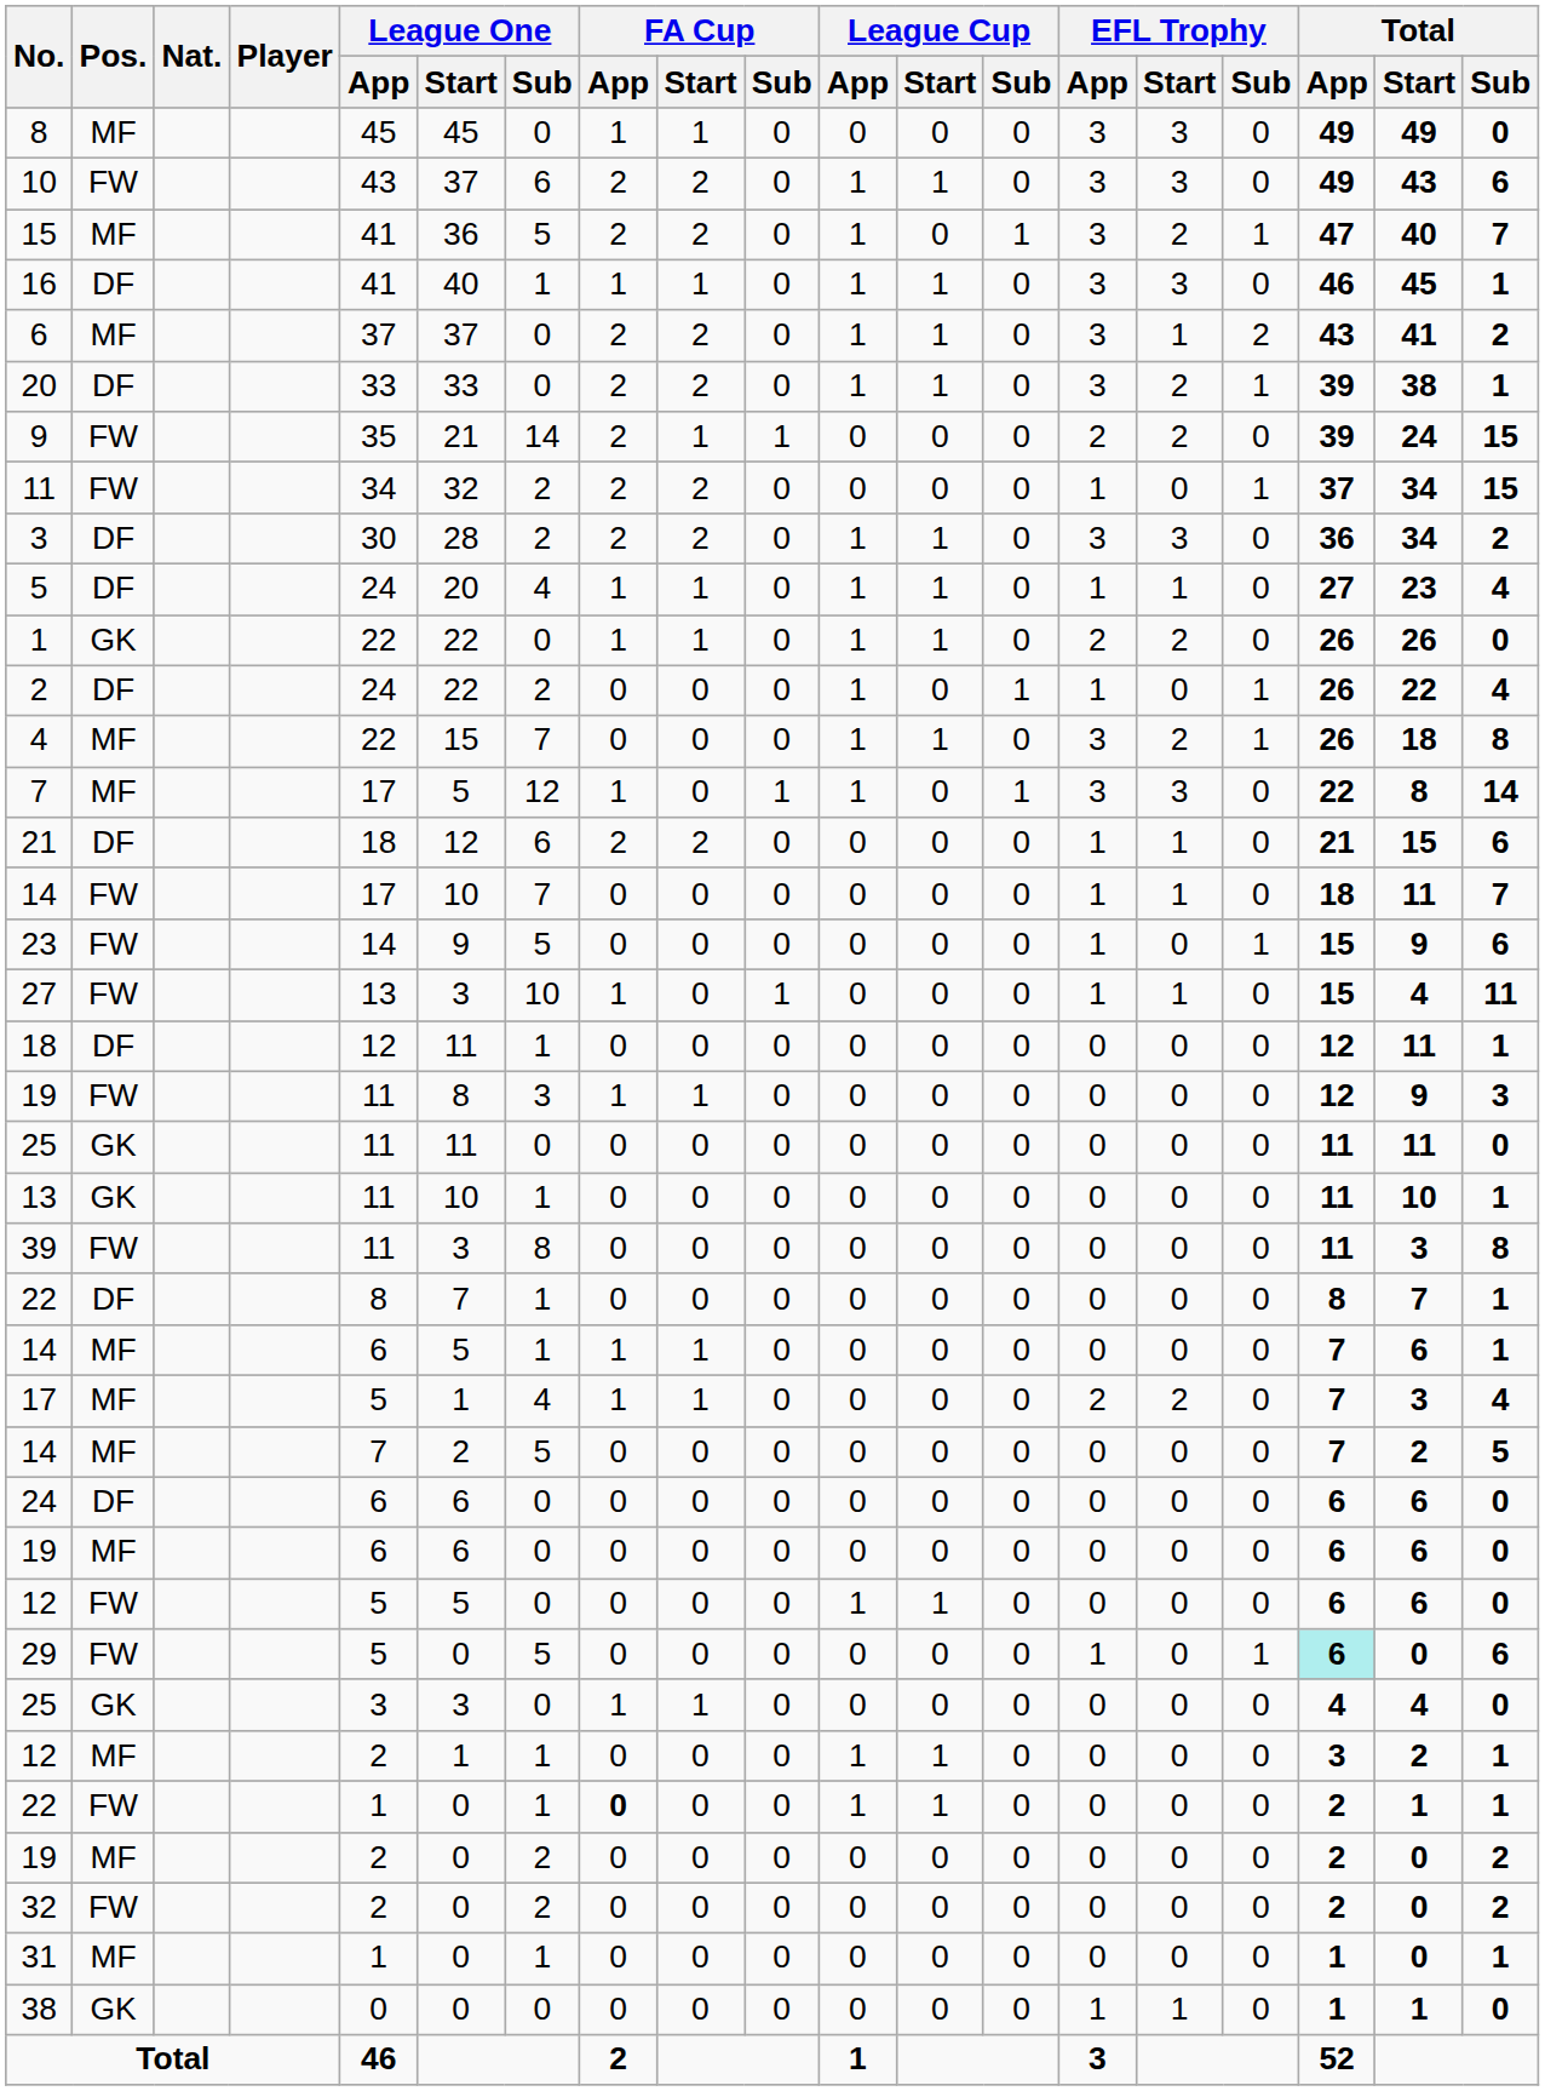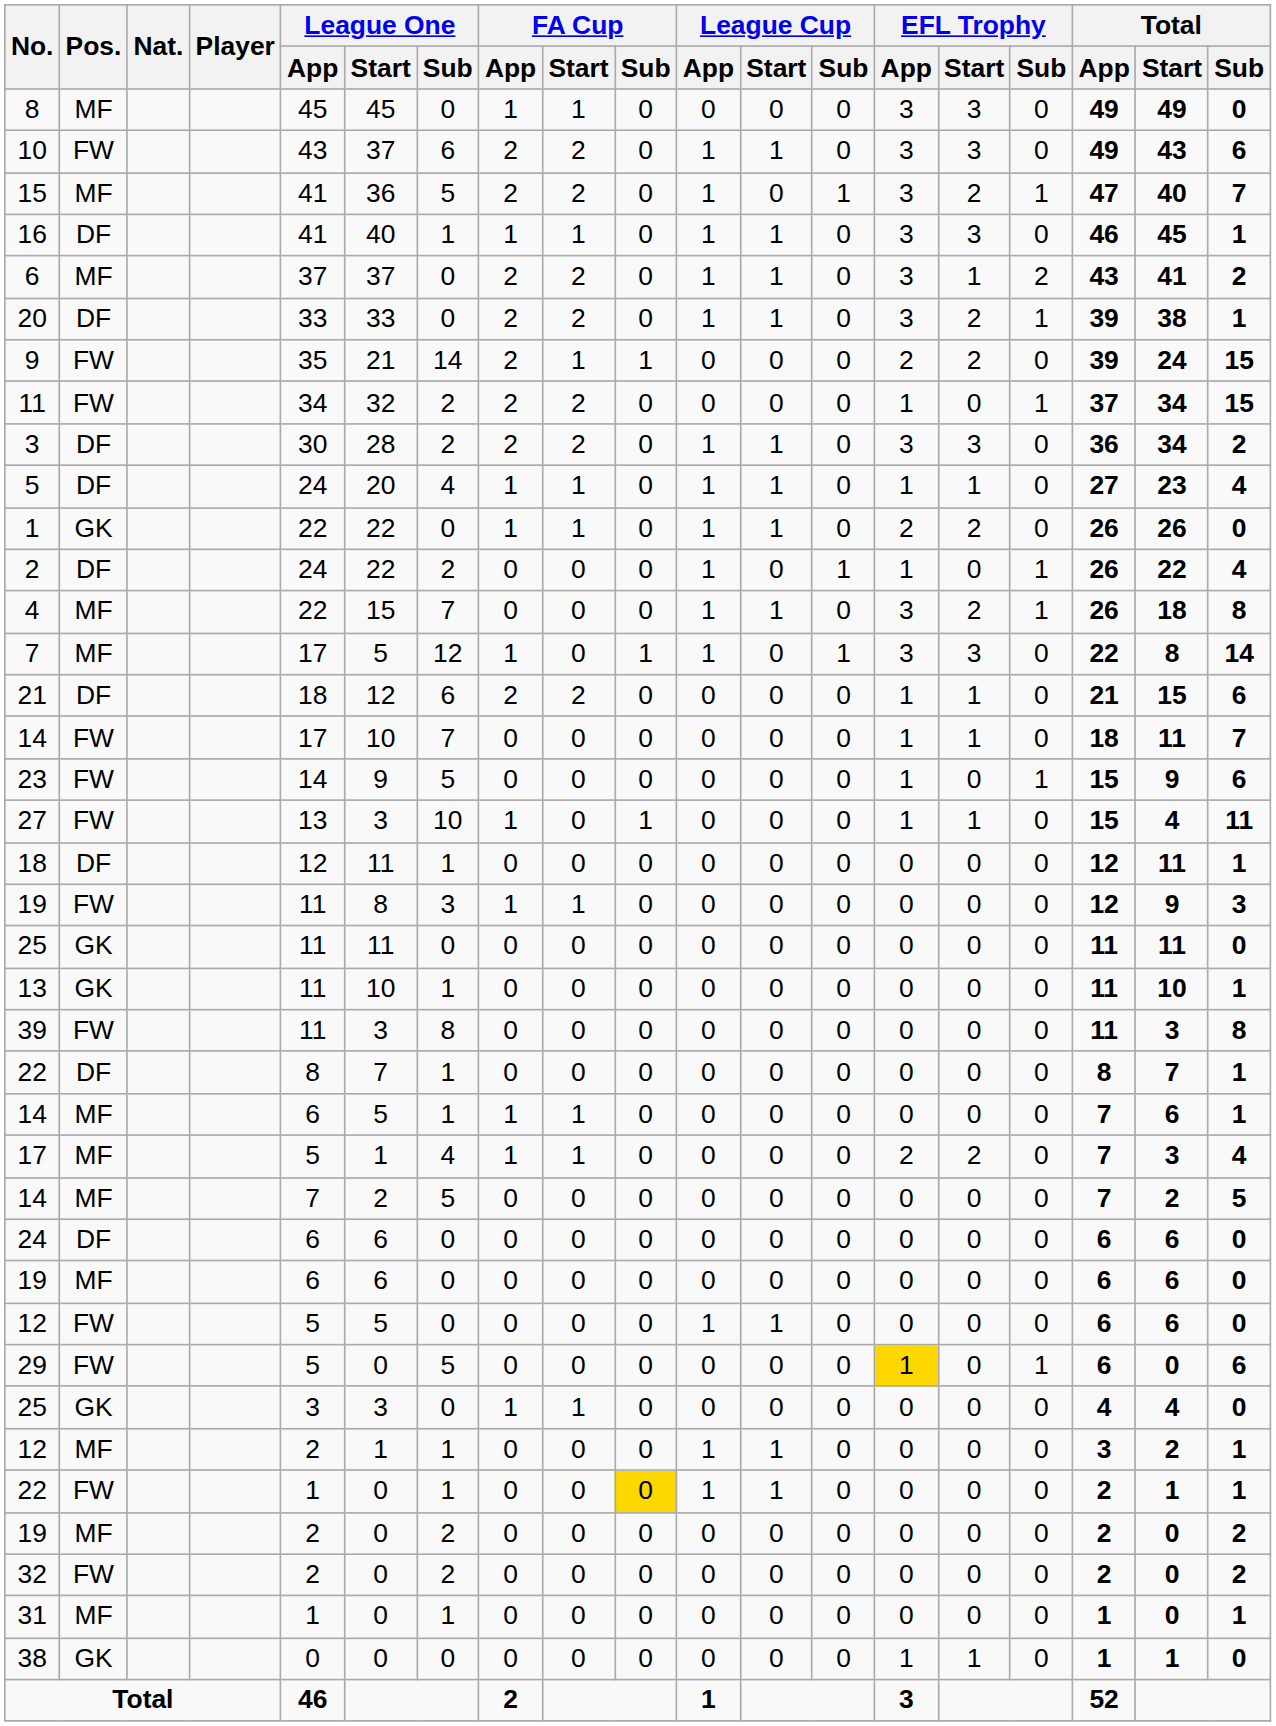29 | EFL Trophy / App: no background -> gold background
29 | Total / App: paleturquoise background -> no background
22 / FW | FA Cup / App: bold -> normal
22 / FW | FA Cup / Sub: no background -> gold background
